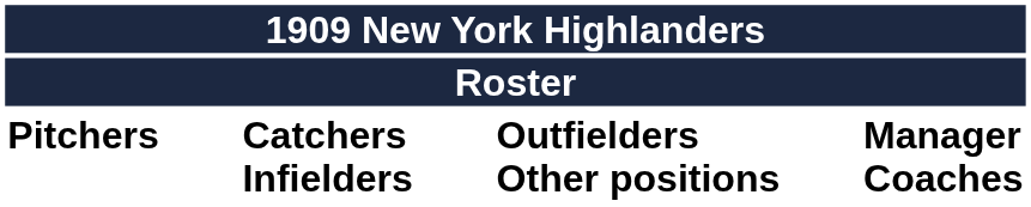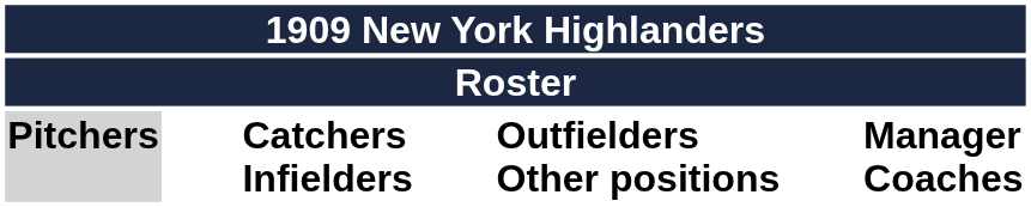Pitchers | column 1: no background -> lightgrey background
